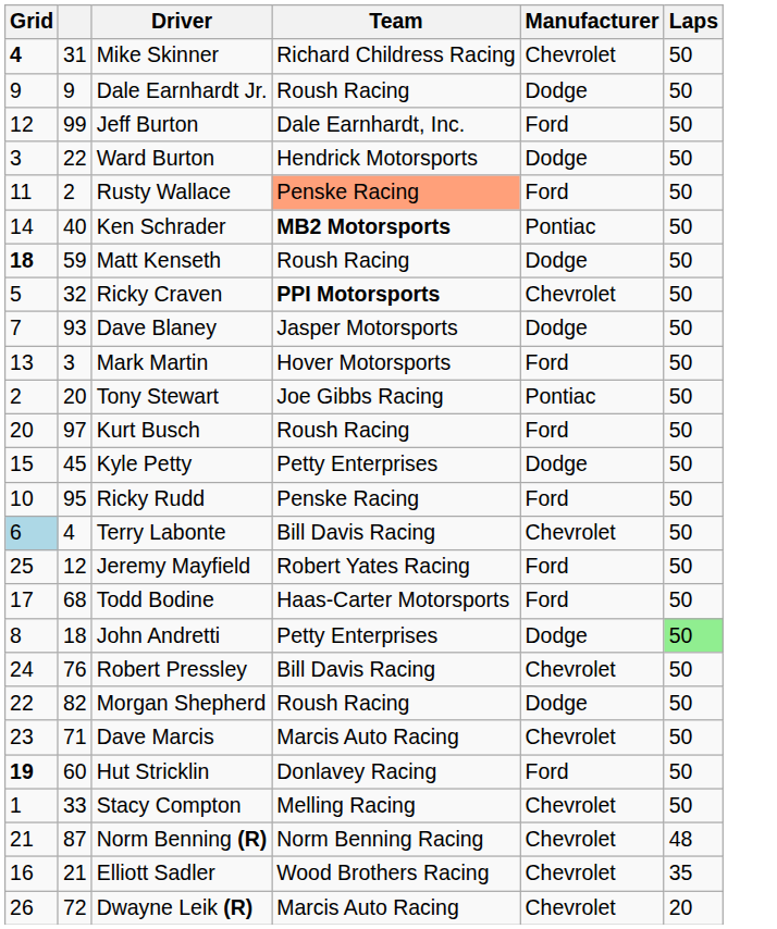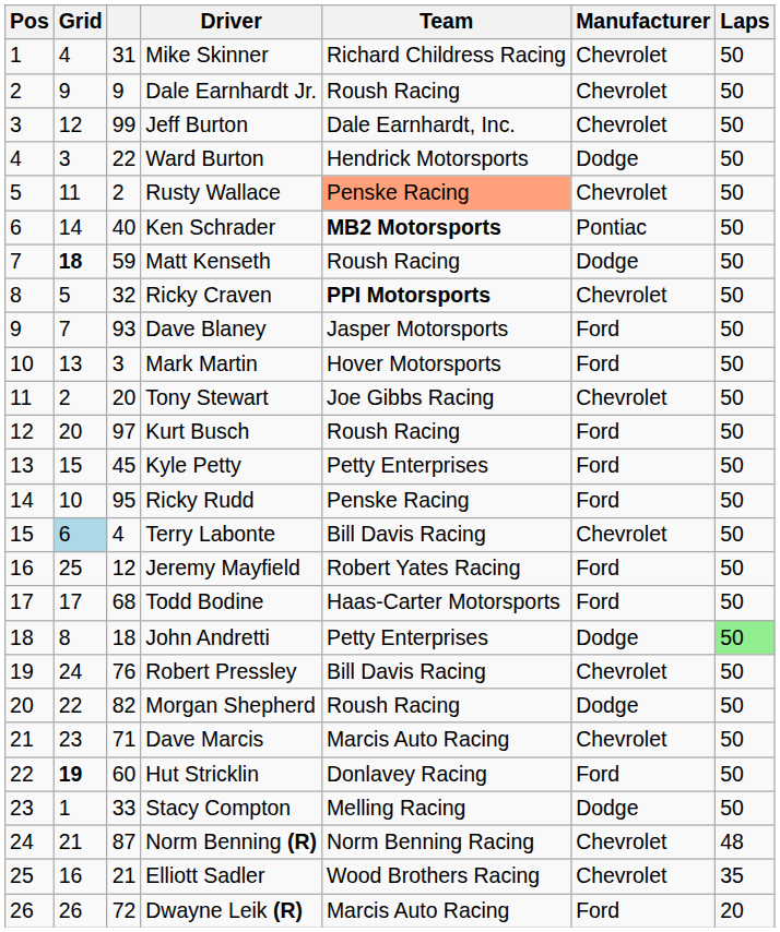+ column: Pos | 1 | 2 | 3 | 4 | 5 | 6 | 7 | 8 | 9 | 10 | 11 | 12 | 13 | 14 | 15 | 16 | 17 | 18 | 19 | 20 | 21 | 22 | 23 | 24 | 25 | 26
Mike Skinner | Grid: bold -> normal
Dale Earnhardt Jr. | Manufacturer: Dodge -> Chevrolet
Jeff Burton | Manufacturer: Ford -> Chevrolet
Rusty Wallace | Manufacturer: Ford -> Chevrolet
Dave Blaney | Manufacturer: Dodge -> Ford
Tony Stewart | Manufacturer: Pontiac -> Chevrolet
Kyle Petty | Manufacturer: Dodge -> Ford
Stacy Compton | Manufacturer: Chevrolet -> Dodge
Dwayne Leik (R) | Manufacturer: Chevrolet -> Ford
